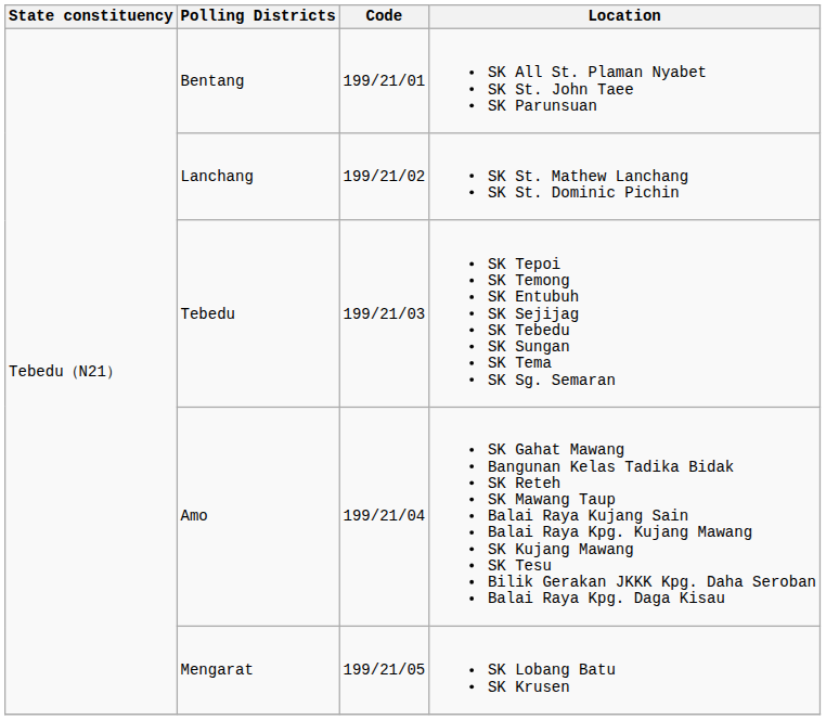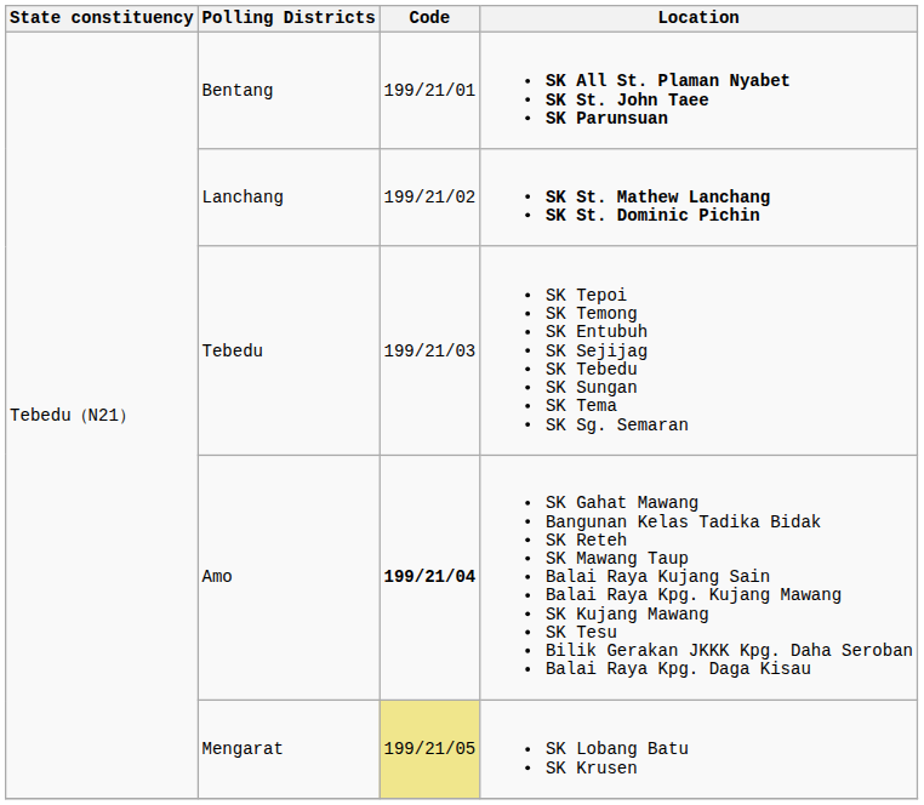Bentang | Location: normal -> bold
Lanchang | Location: normal -> bold
Amo | Code: normal -> bold
Mengarat | Code: no background -> khaki background
